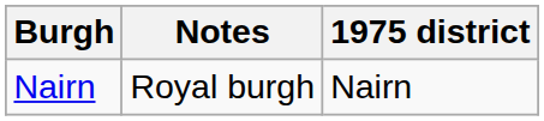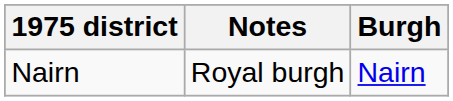columns swapped: Burgh <-> 1975 district
